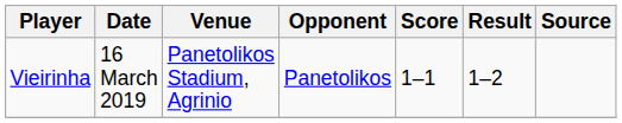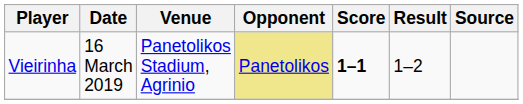Vieirinha | Opponent: no background -> khaki background
Vieirinha | Score: normal -> bold
